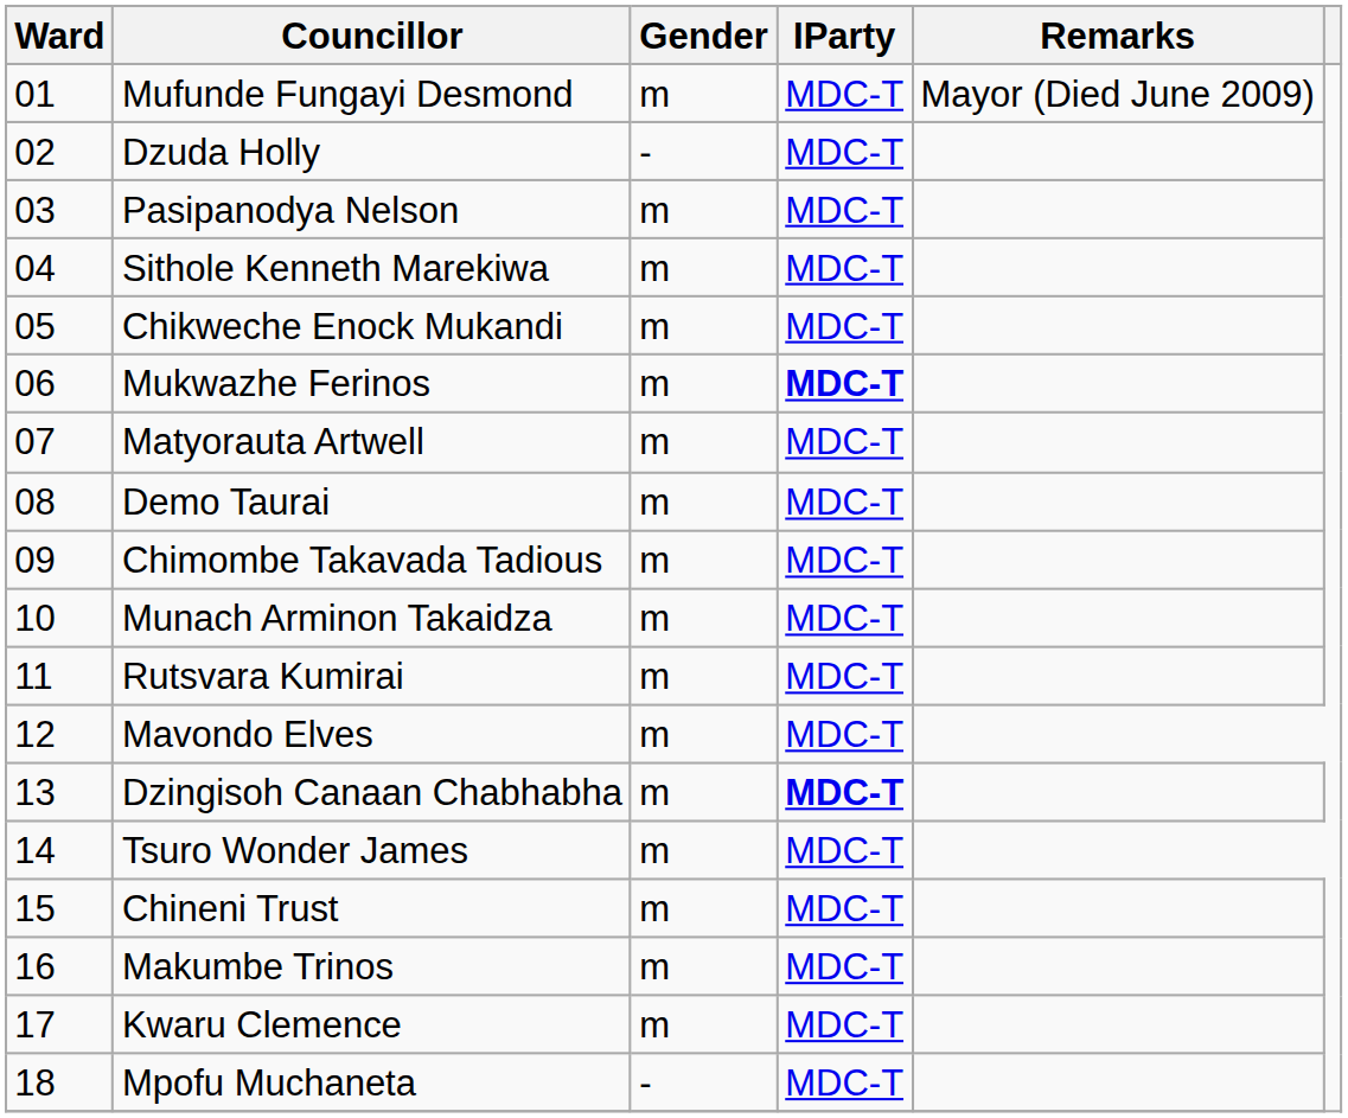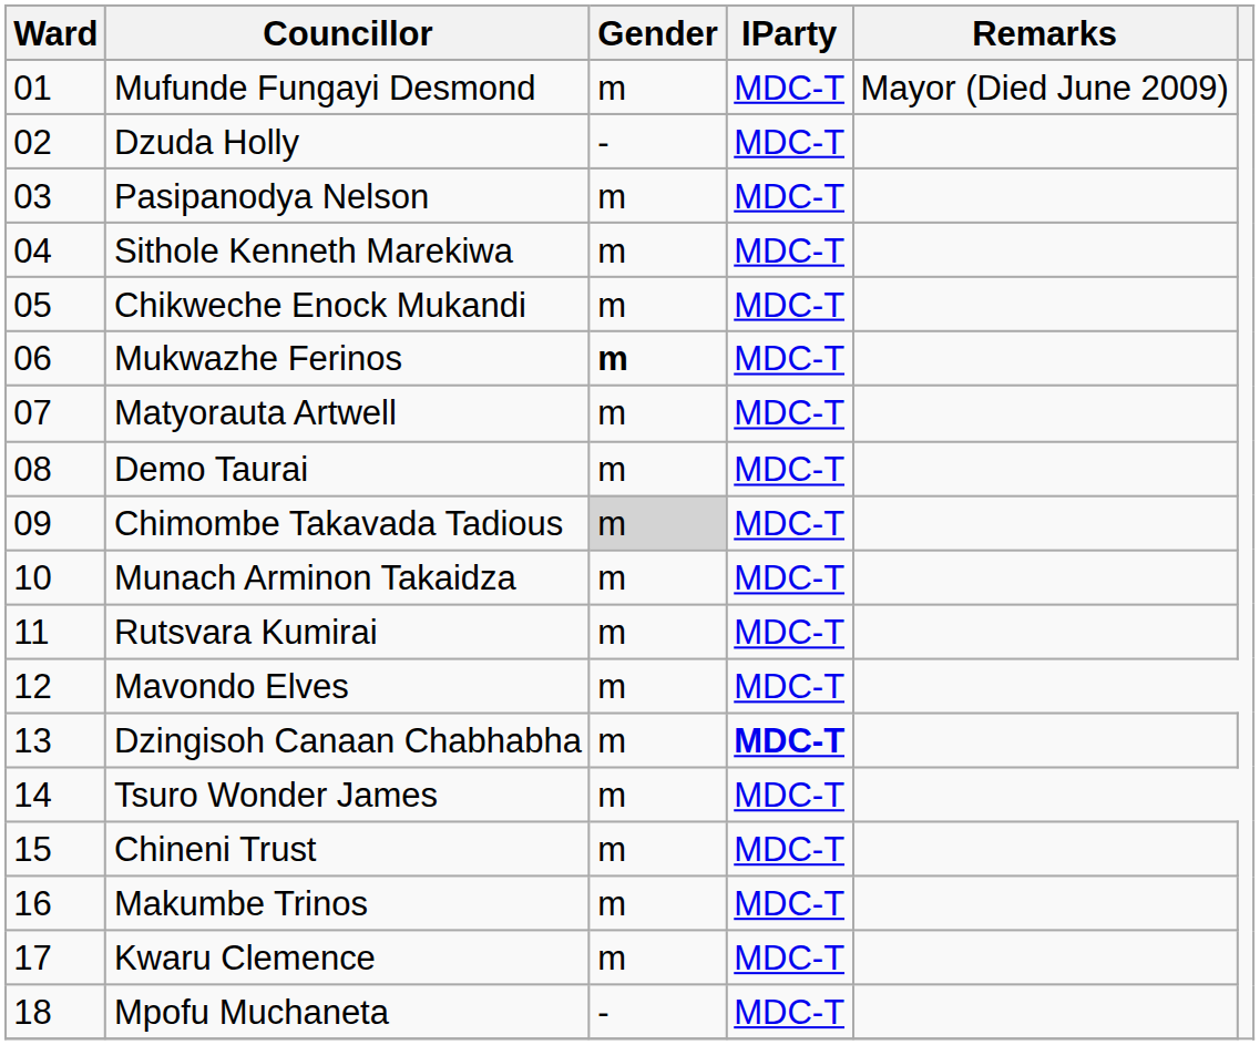Mukwazhe Ferinos | Gender: normal -> bold
Mukwazhe Ferinos | IParty: bold -> normal
Chimombe Takavada Tadious | Gender: no background -> lightgrey background
